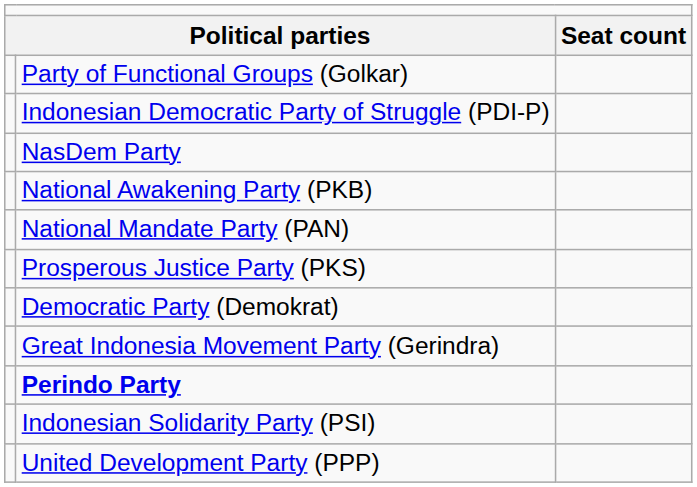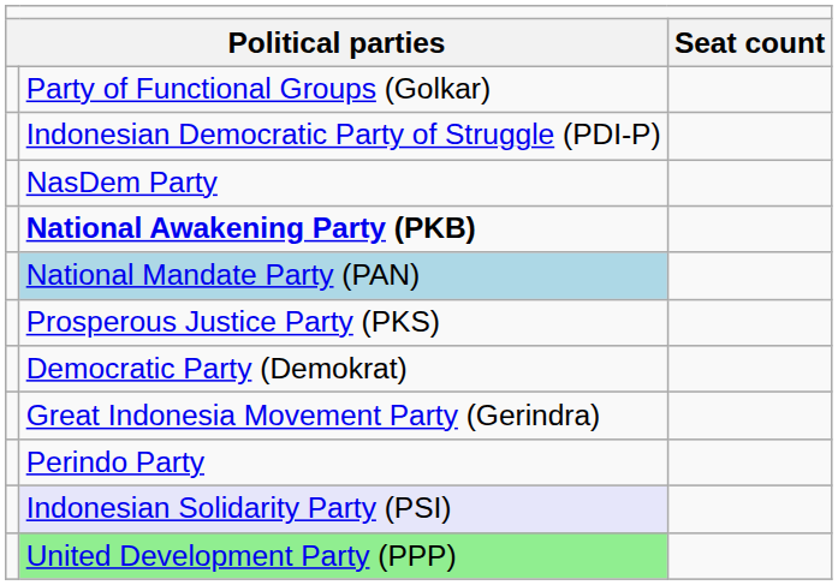National Awakening Party (PKB) | column 2: normal -> bold
National Mandate Party (PAN) | column 2: no background -> lightblue background
Perindo Party | column 2: bold -> normal
Indonesian Solidarity Party (PSI) | column 2: no background -> lavender background
United Development Party (PPP) | column 2: no background -> lightgreen background
